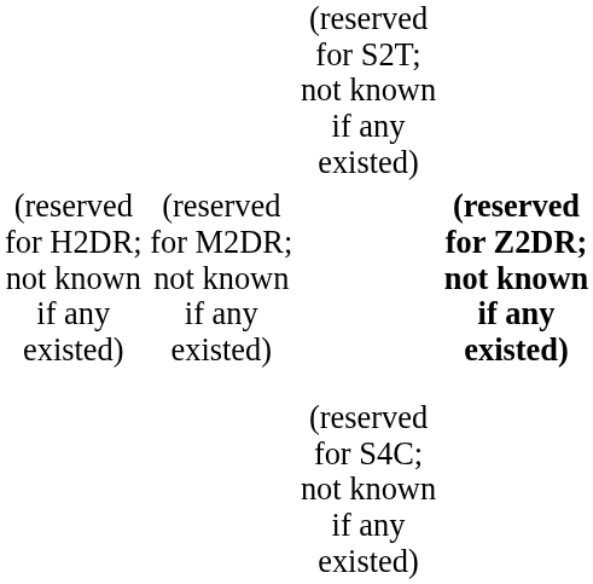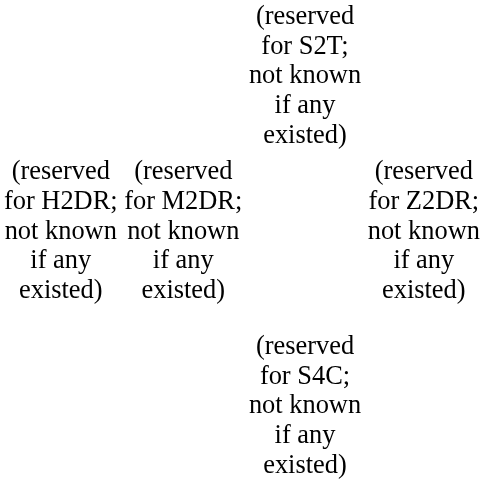(reserved for H2DR; not known if any existed) | column 4: bold -> normal
